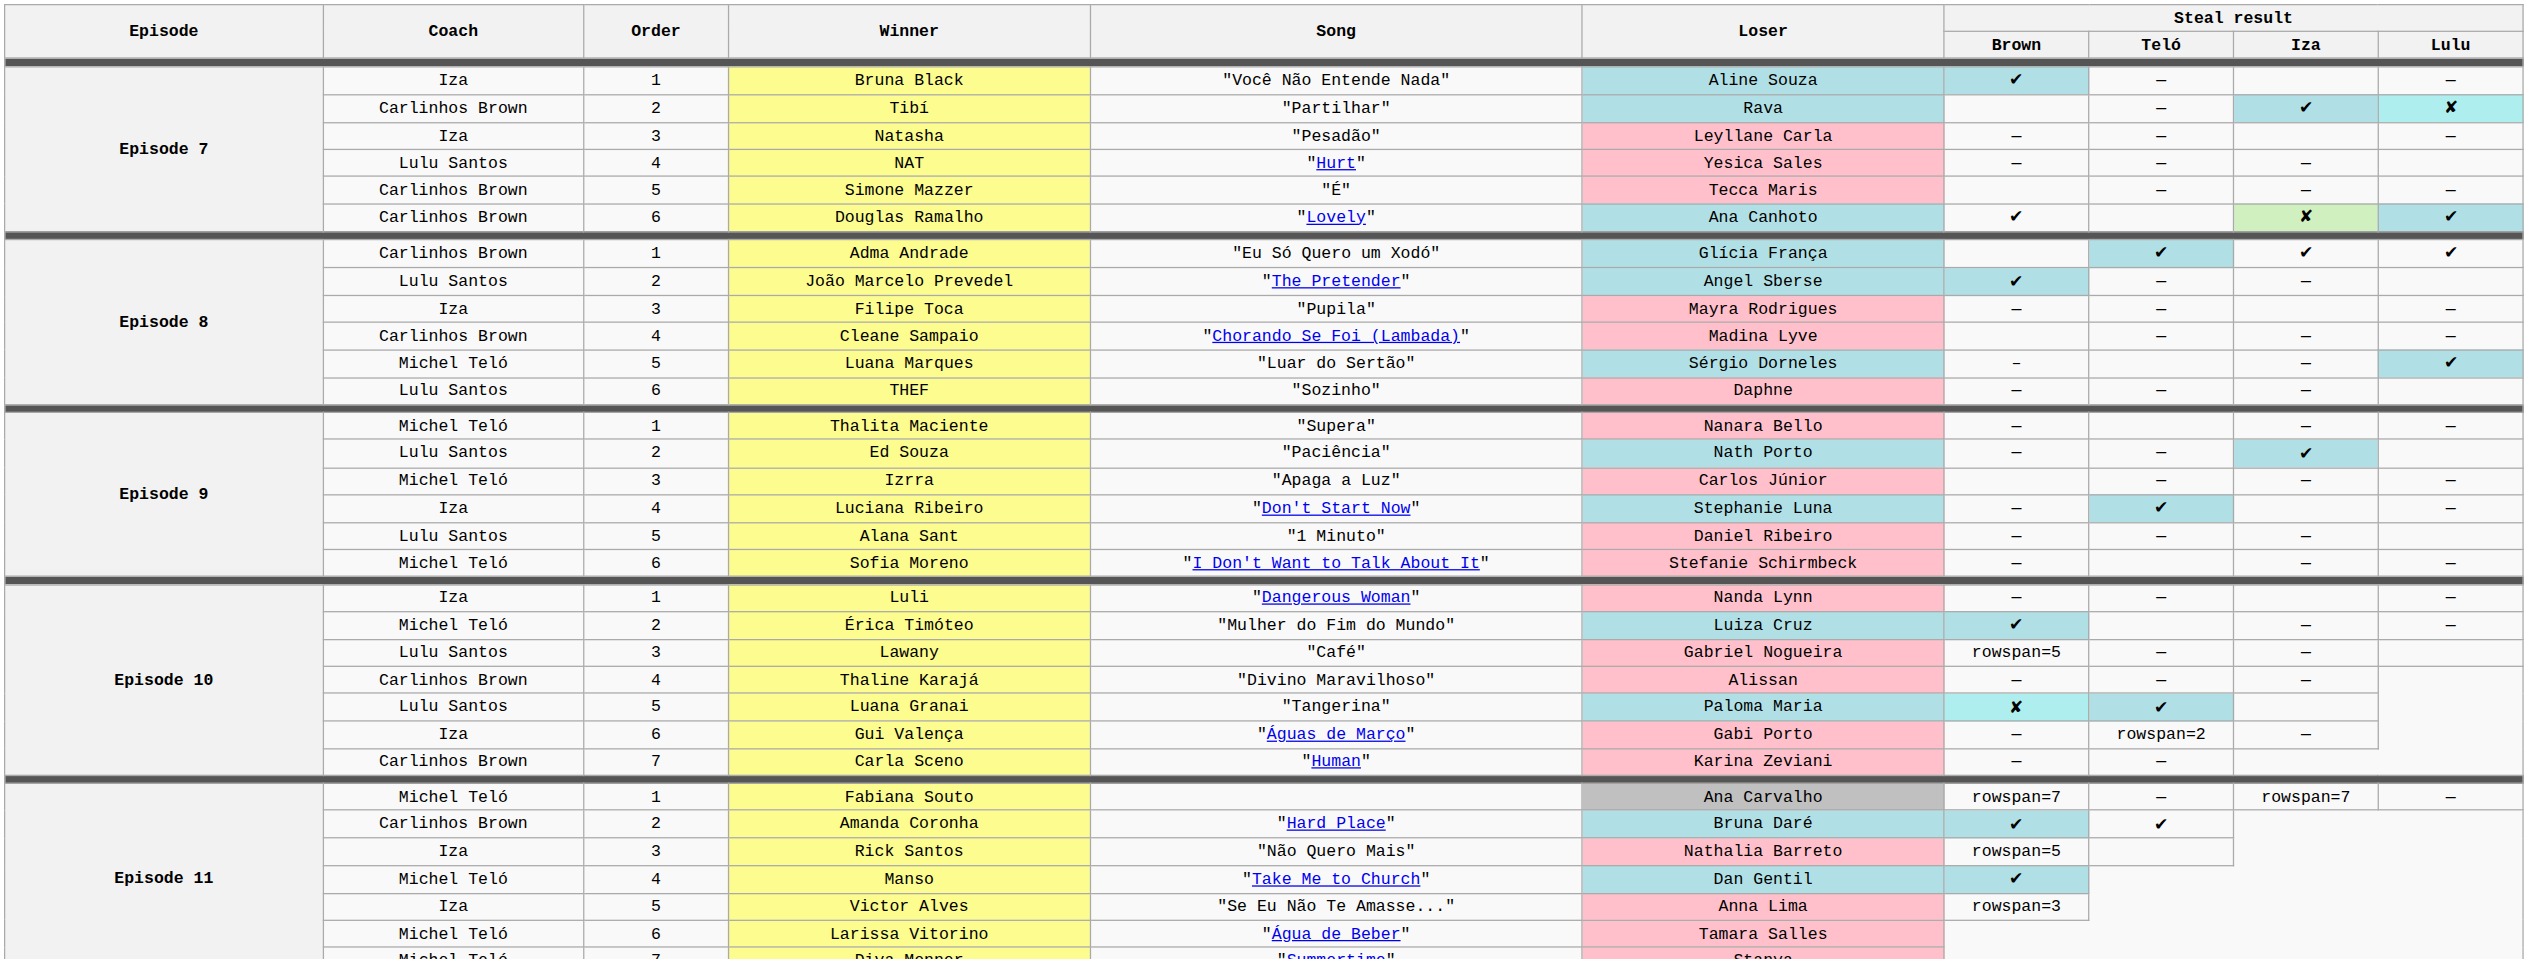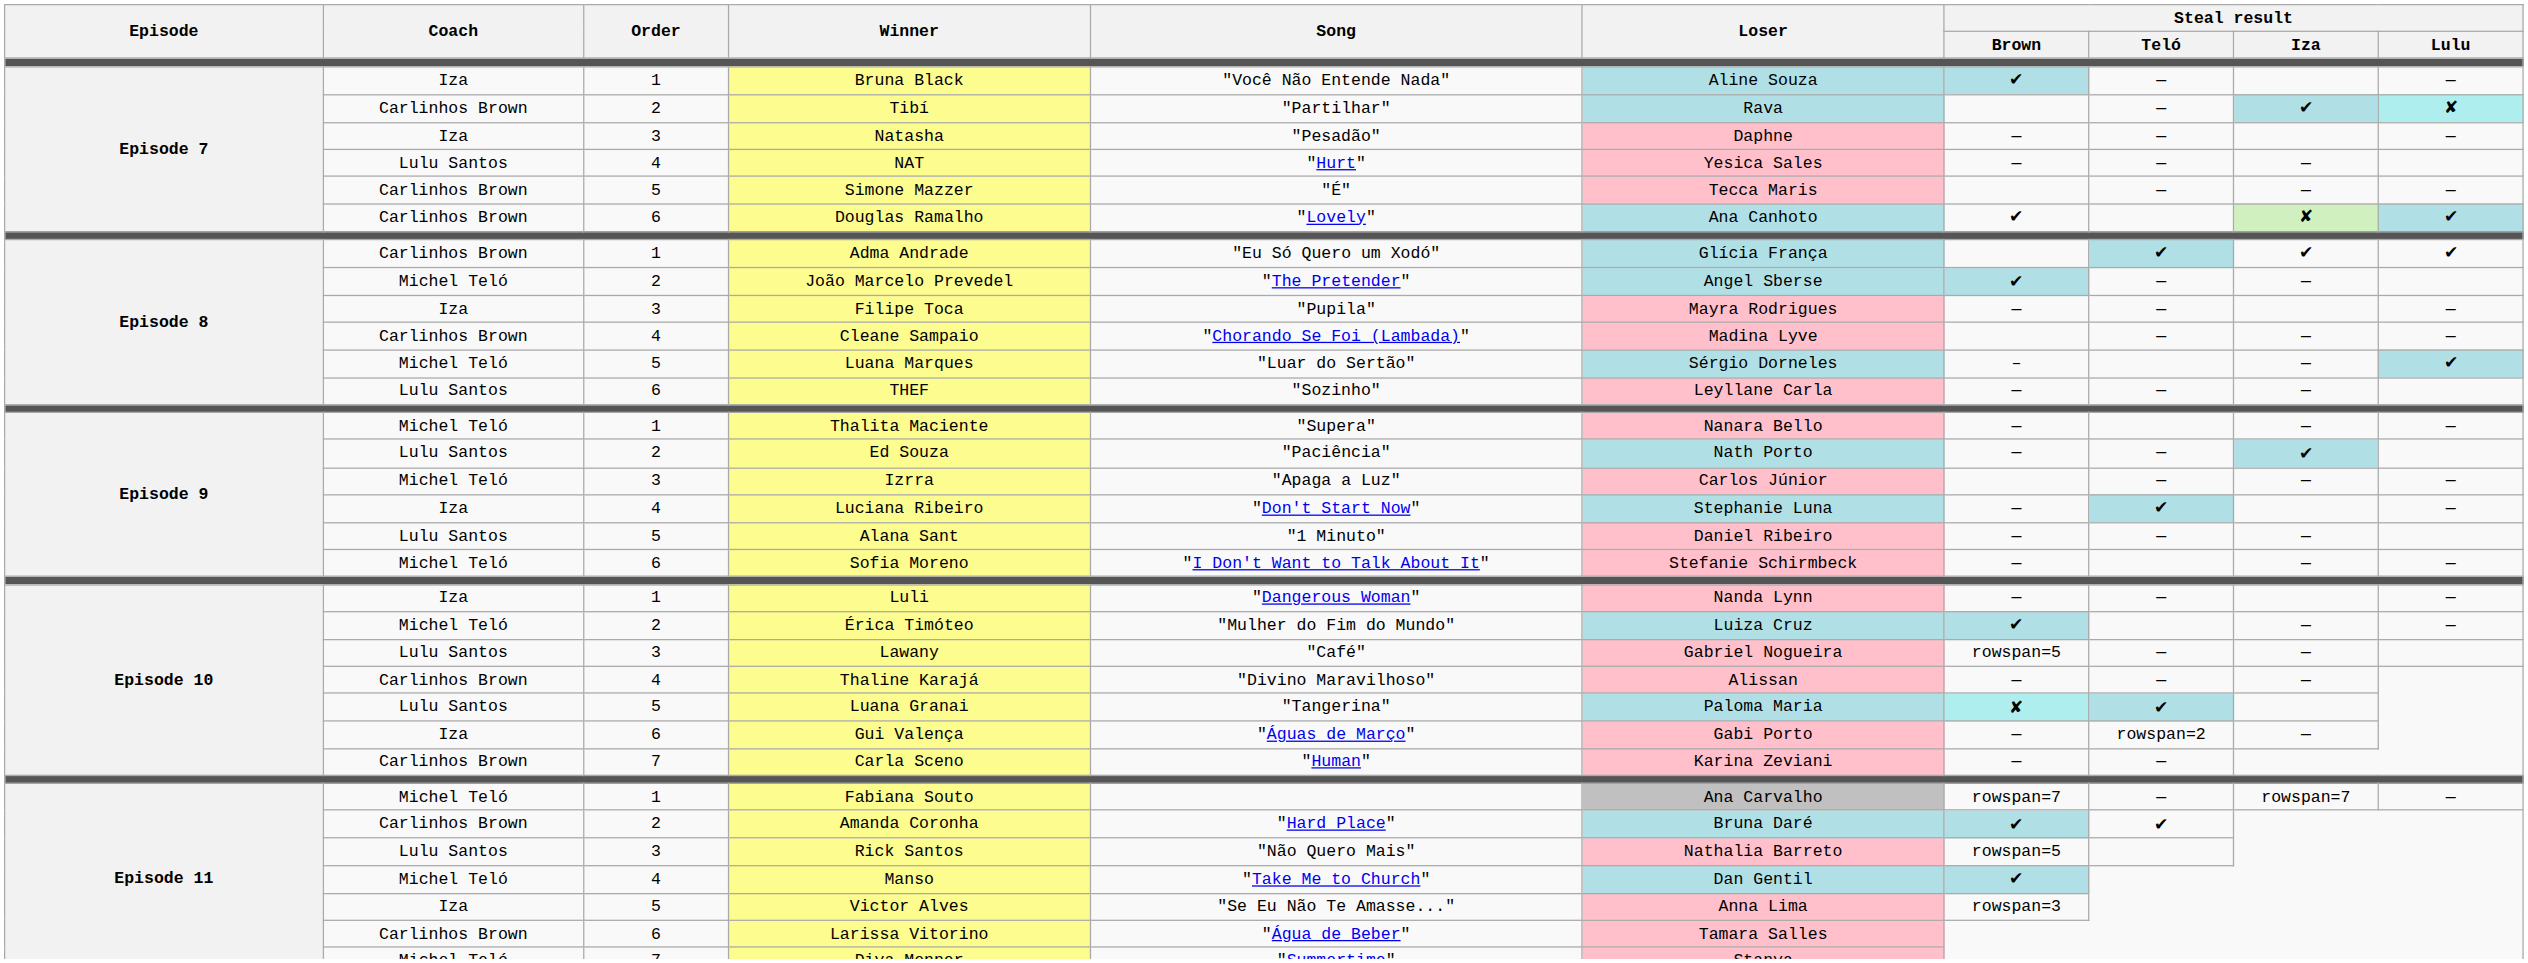Natasha | Loser: Leyllane Carla -> Daphne
João Marcelo Prevedel | Coach: Lulu Santos -> Michel Teló
THEF | Loser: Daphne -> Leyllane Carla
Rick Santos | Coach: Iza -> Lulu Santos
Larissa Vitorino | Coach: Michel Teló -> Carlinhos Brown
